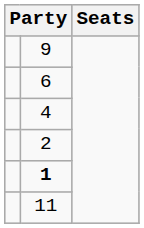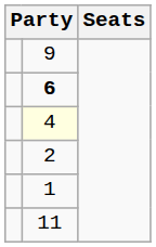6 | column 2: normal -> bold
4 | column 2: no background -> lightyellow background
1 | column 2: bold -> normal
